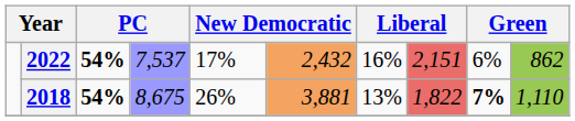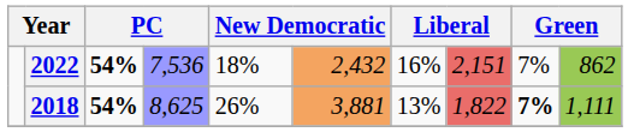2022 | column 4: 7,537 -> 7,536
2022 | column 5: 17% -> 18%
2022 | column 9: 6% -> 7%
2018 | column 4: 8,675 -> 8,625
2018 | column 10: 1,110 -> 1,111
